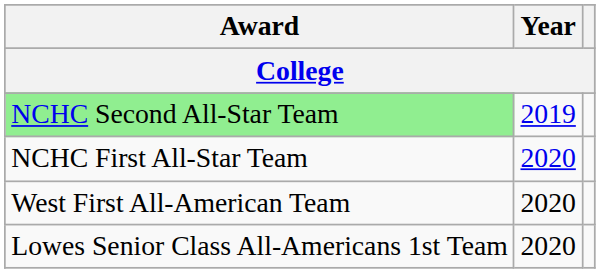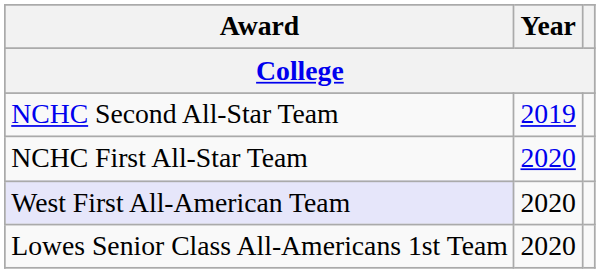row 3 | Award: lightgreen background -> no background
row 5 | Award: no background -> lavender background
